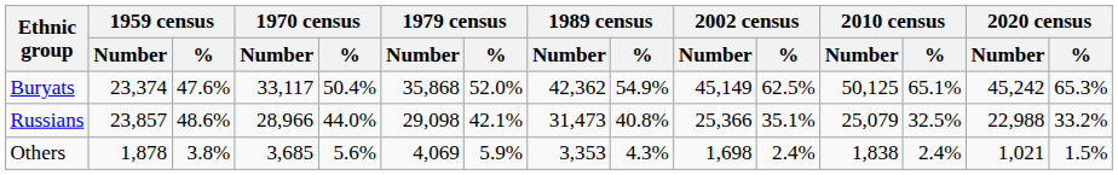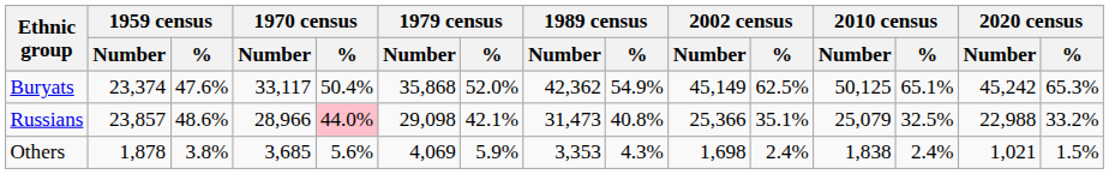Russians | 1970 census / %: no background -> pink background
